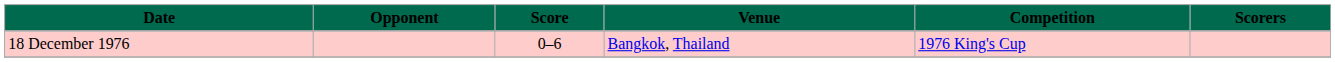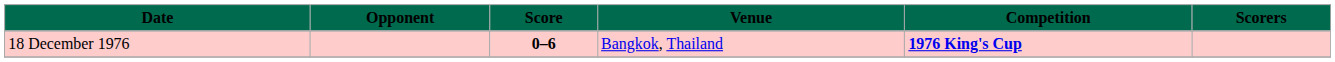18 December 1976 | Score: normal -> bold
18 December 1976 | Competition: normal -> bold
